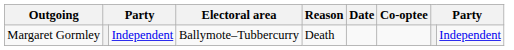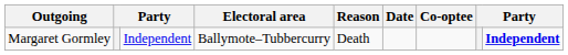Margaret Gormley | column 9: normal -> bold
